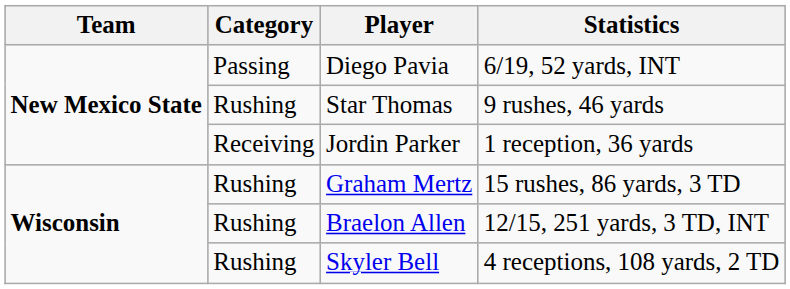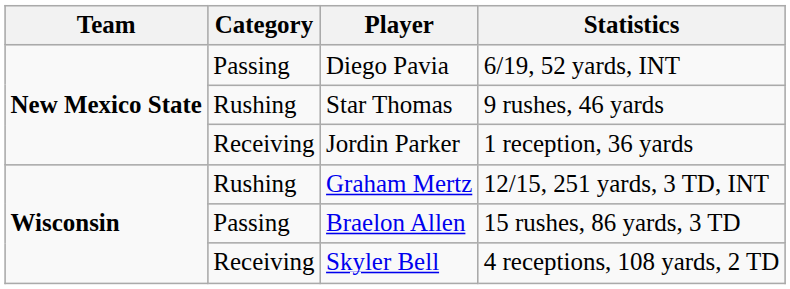Graham Mertz | Statistics: 15 rushes, 86 yards, 3 TD -> 12/15, 251 yards, 3 TD, INT
Braelon Allen | Category: Rushing -> Passing
Braelon Allen | Statistics: 12/15, 251 yards, 3 TD, INT -> 15 rushes, 86 yards, 3 TD
Skyler Bell | Category: Rushing -> Receiving
